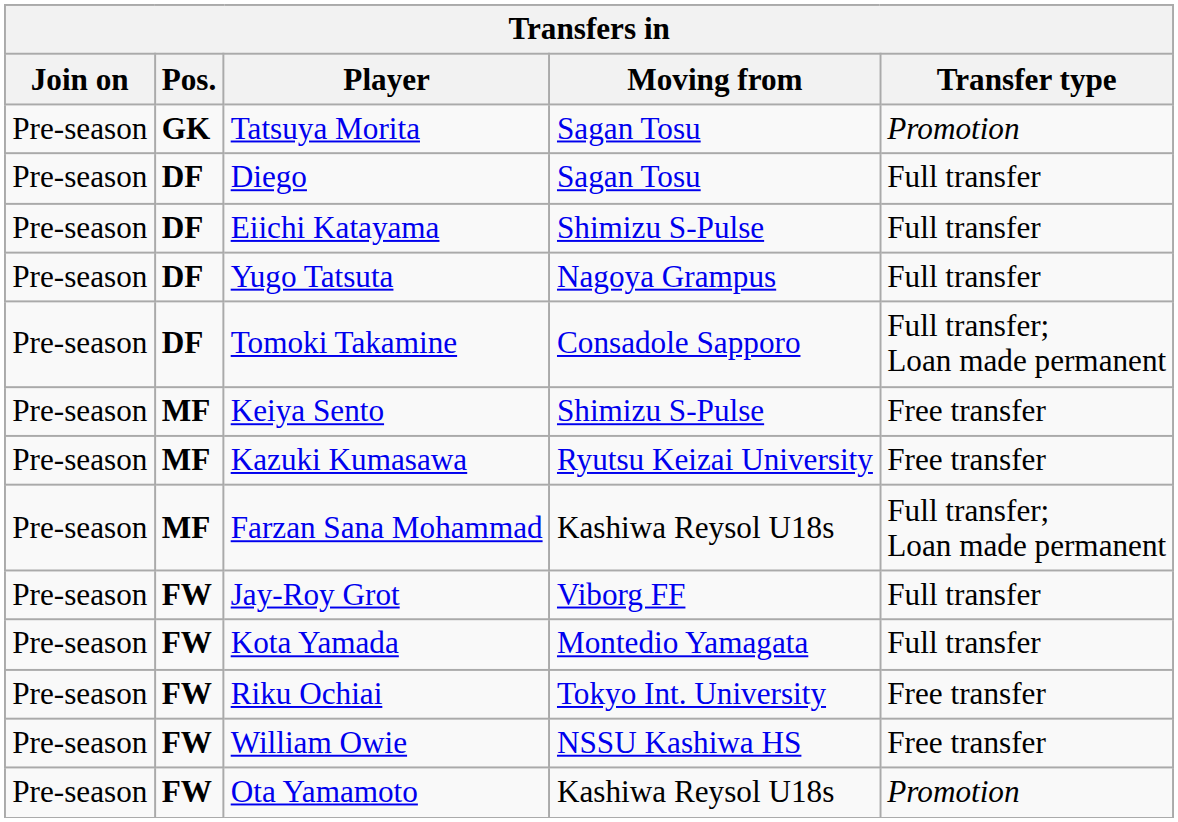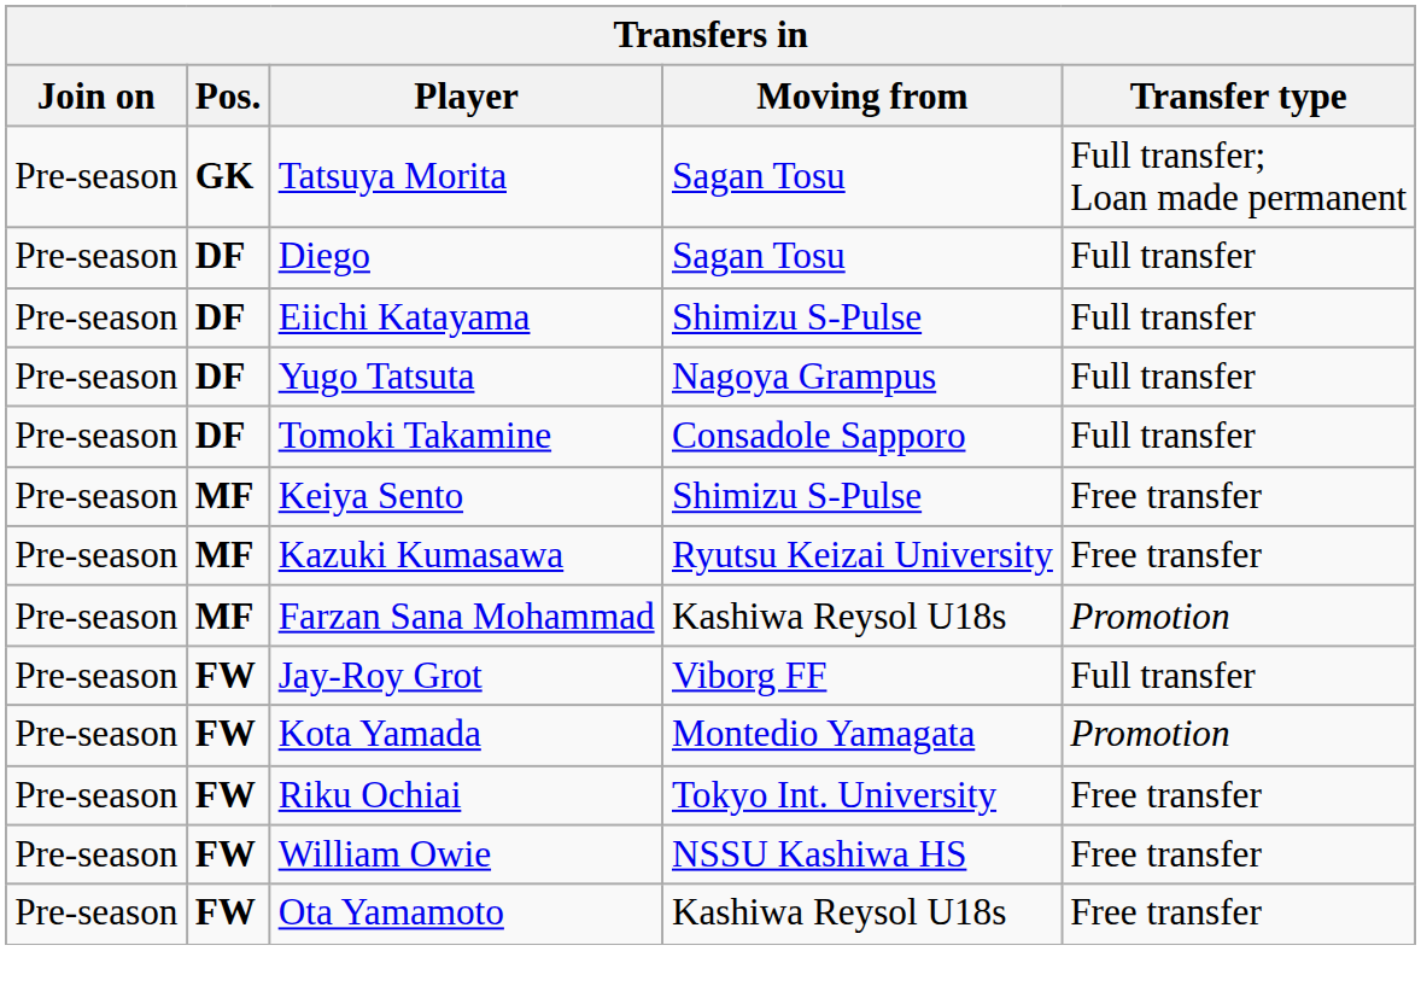Tatsuya Morita | Transfer type: Promotion -> Full transfer; Loan made permanent
Tomoki Takamine | Transfer type: Full transfer; Loan made permanent -> Full transfer
Farzan Sana Mohammad | Transfer type: Full transfer; Loan made permanent -> Promotion
Kota Yamada | Transfer type: Full transfer -> Promotion
Ota Yamamoto | Transfer type: Promotion -> Free transfer
